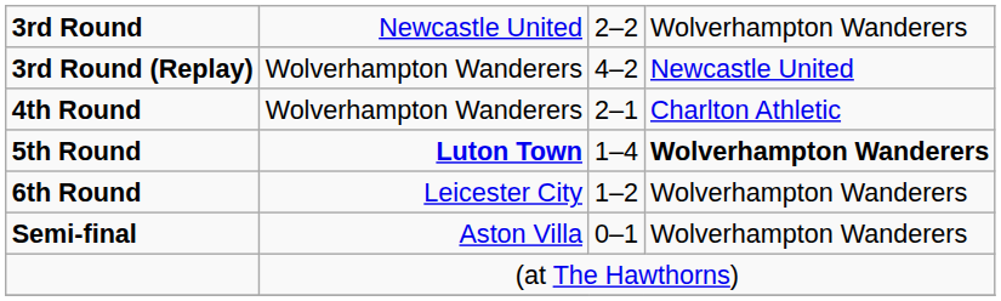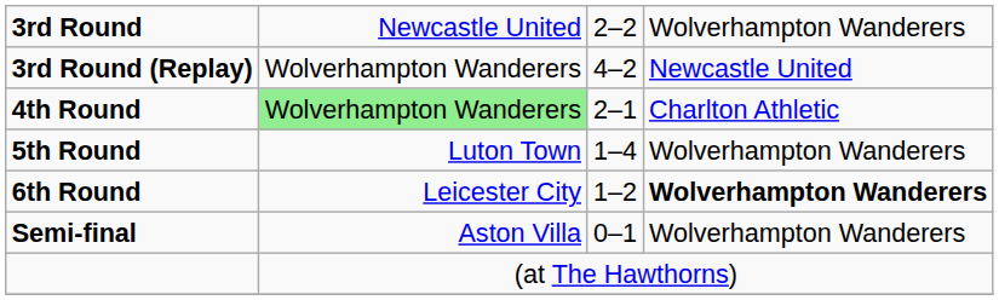4th Round | column 2: no background -> lightgreen background
5th Round | column 2: bold -> normal
5th Round | column 4: bold -> normal
6th Round | column 4: normal -> bold
